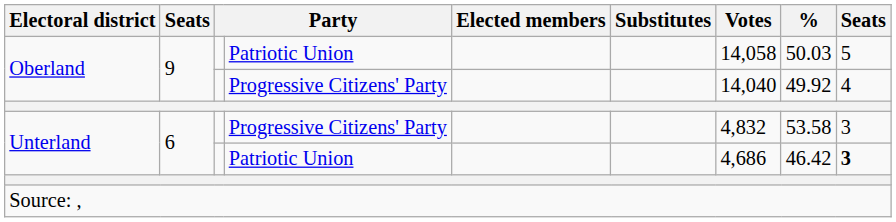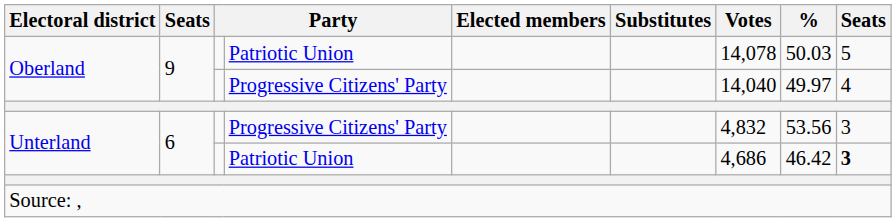Oberland / Patriotic Union | Votes: 14,058 -> 14,078
Oberland / Progressive Citizens' Party | %: 49.92 -> 49.97
Unterland / Progressive Citizens' Party | %: 53.58 -> 53.56
